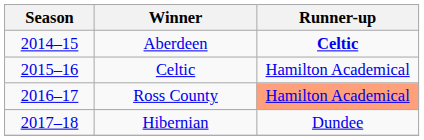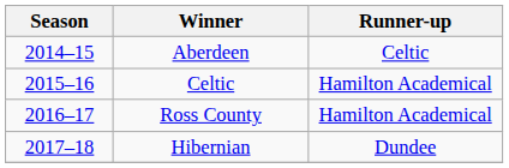Aberdeen | Runner-up: bold -> normal
Ross County | Runner-up: lightsalmon background -> no background
